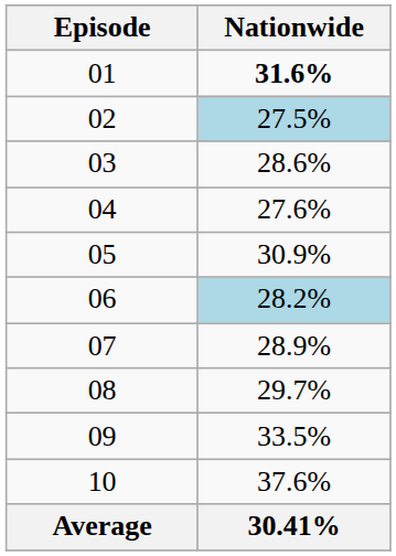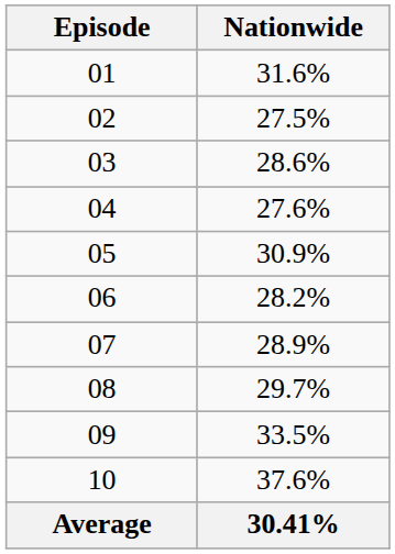01 | Nationwide: bold -> normal
02 | Nationwide: lightblue background -> no background
06 | Nationwide: lightblue background -> no background
